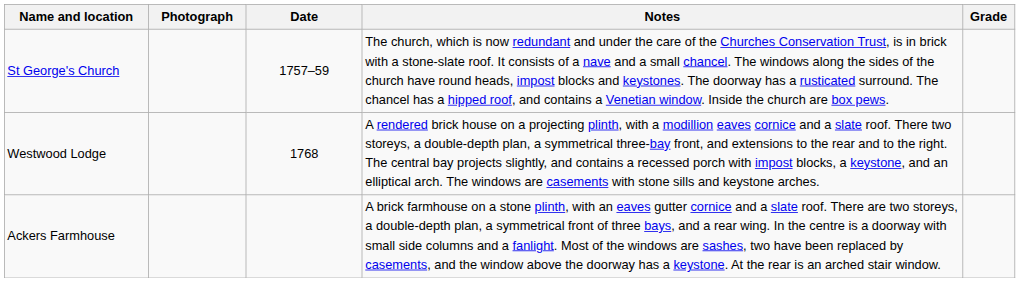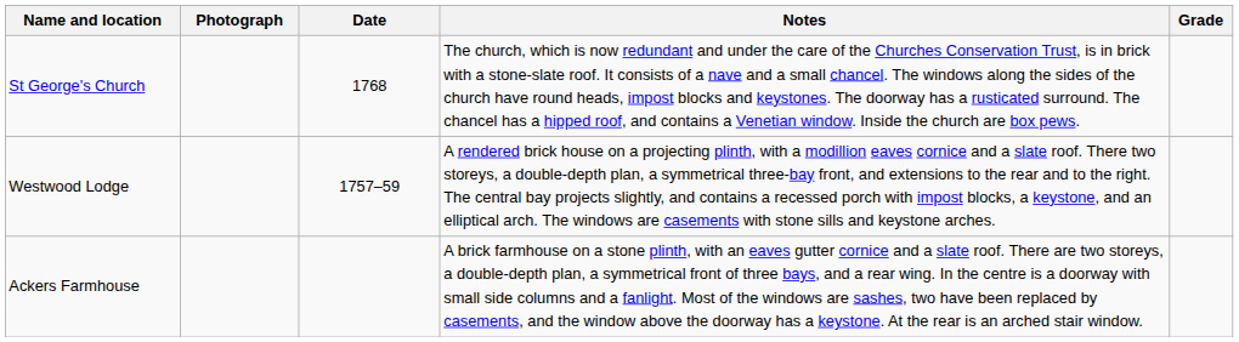St George's Church | Date: 1757–59 -> 1768
Westwood Lodge | Date: 1768 -> 1757–59
